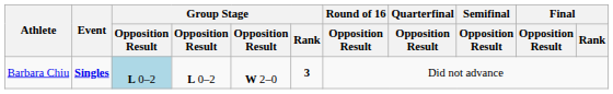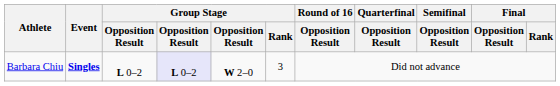Barbara Chiu | column 3: lightblue background -> no background
Barbara Chiu | column 4: no background -> lavender background
Barbara Chiu | Group Stage / Rank: bold -> normal
